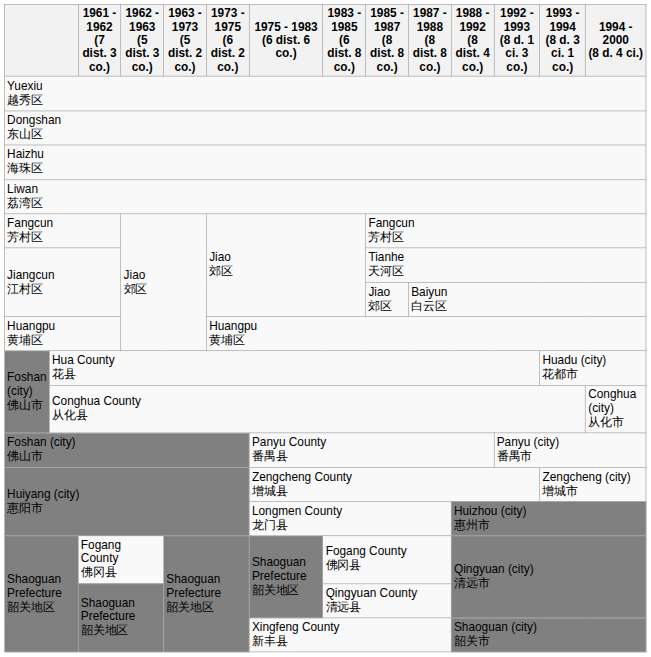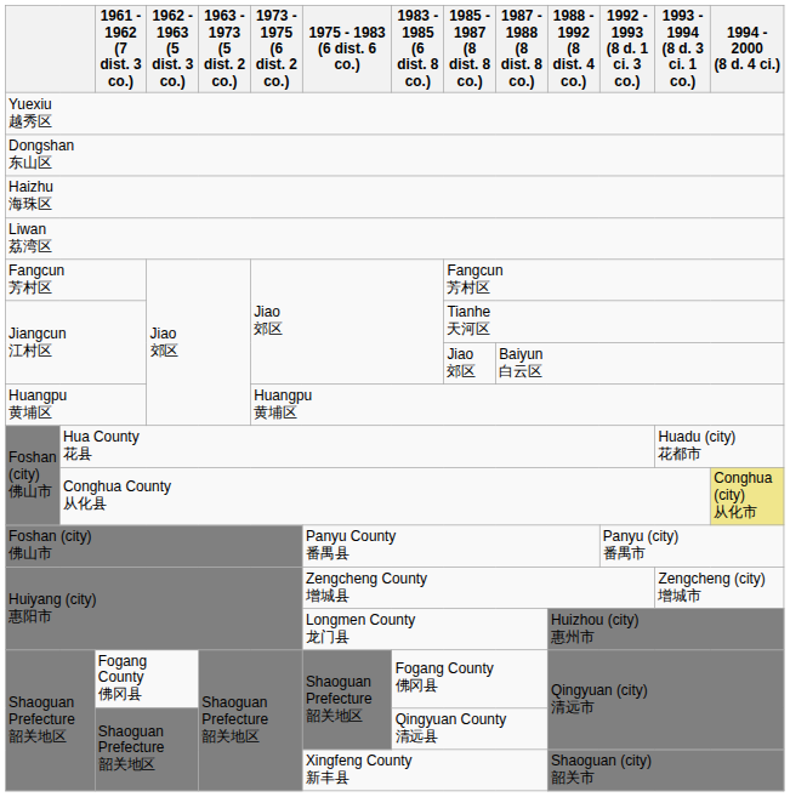Conghua County 从化县 | 1994 - 2000 (8 d. 4 ci.): no background -> khaki background
